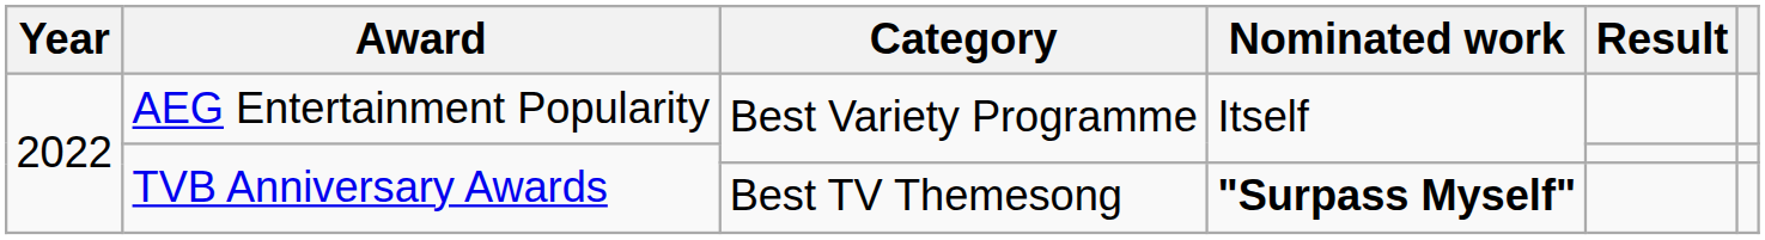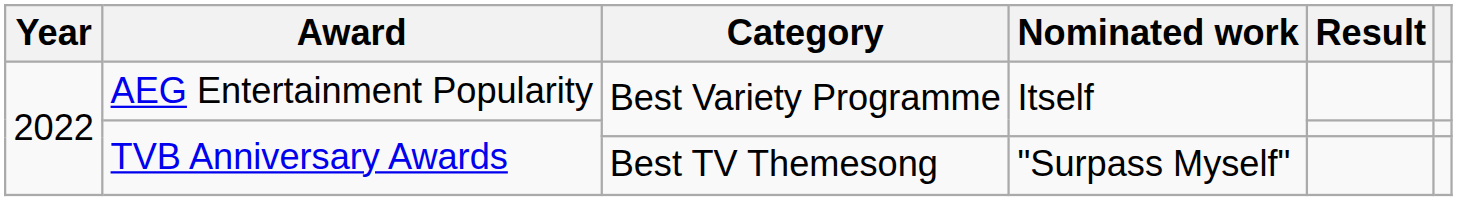TVB Anniversary Awards / Best TV Themesong | Nominated work: bold -> normal
